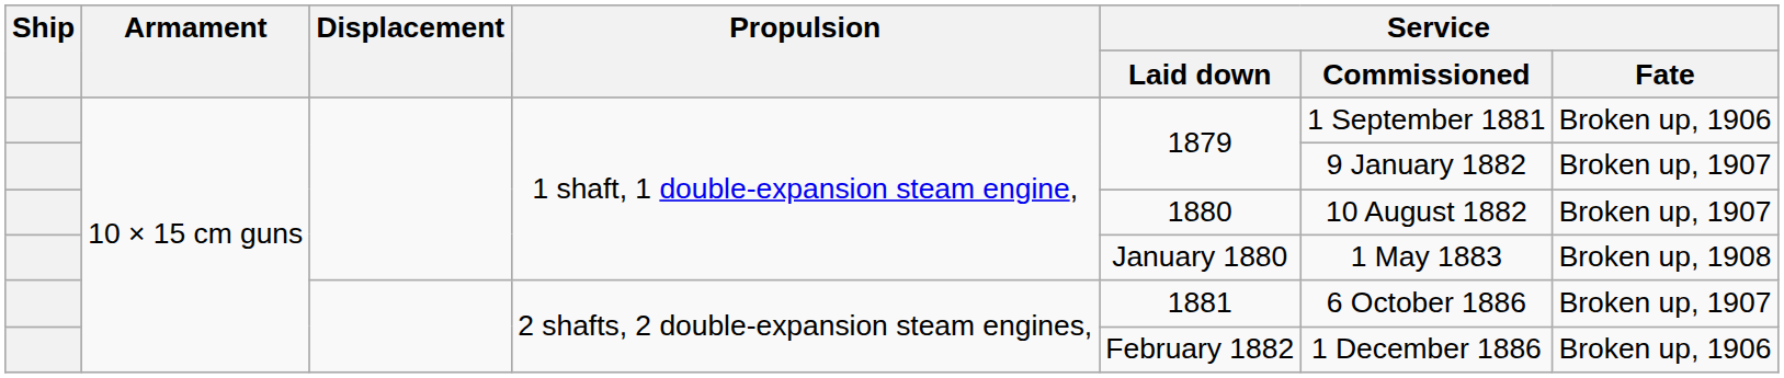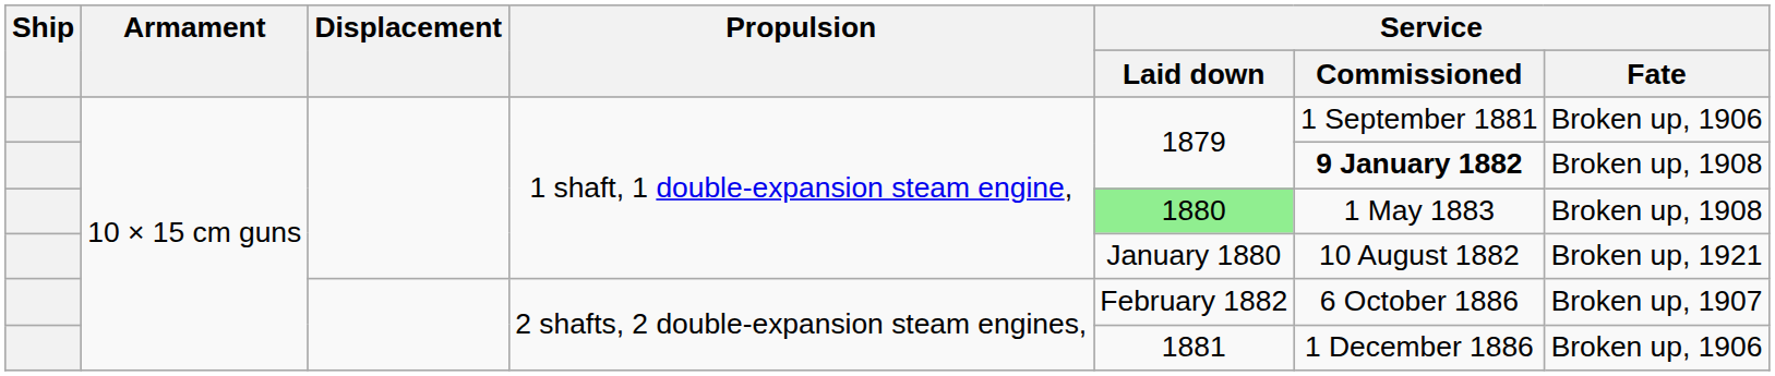row 4 | Service / Commissioned: normal -> bold
row 4 | Service / Fate: Broken up, 1907 -> Broken up, 1908
row 5 | Service / Laid down: no background -> lightgreen background
row 5 | Service / Commissioned: 10 August 1882 -> 1 May 1883
row 5 | Service / Fate: Broken up, 1907 -> Broken up, 1908
row 6 | Service / Commissioned: 1 May 1883 -> 10 August 1882
row 6 | Service / Fate: Broken up, 1908 -> Broken up, 1921
row 7 | Service / Laid down: 1881 -> February 1882
row 8 | Service / Laid down: February 1882 -> 1881
